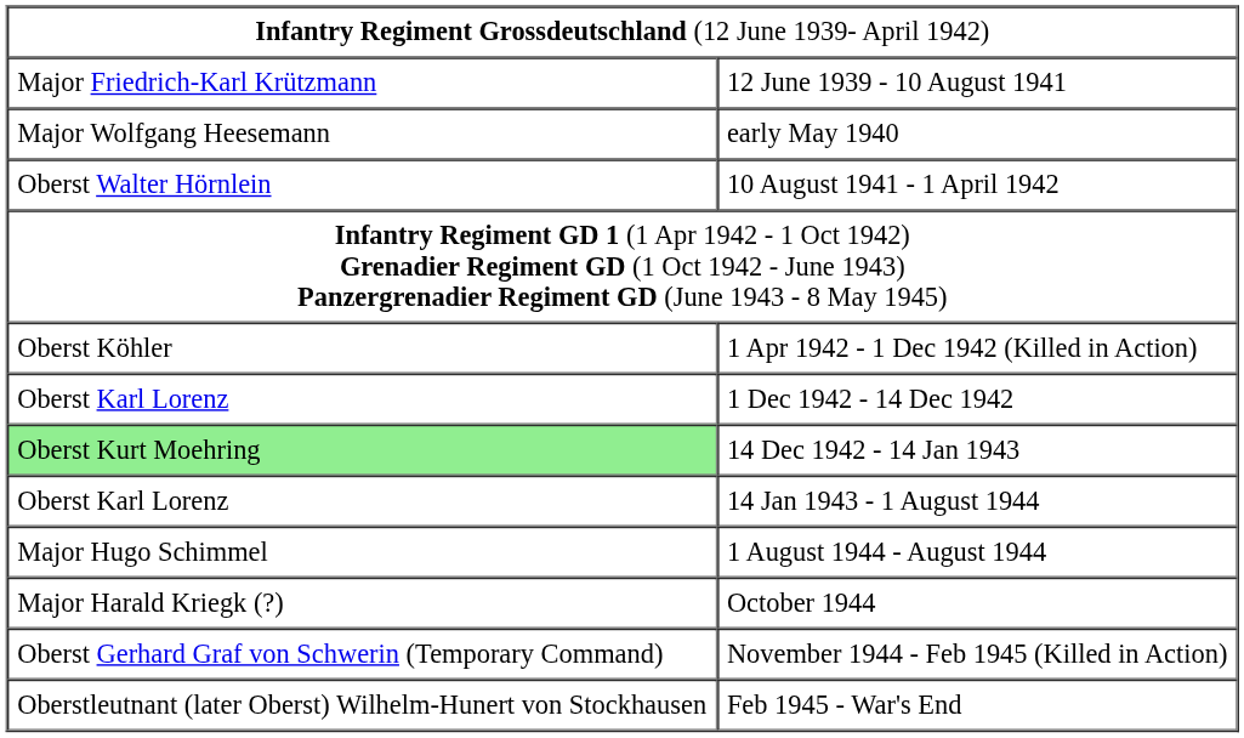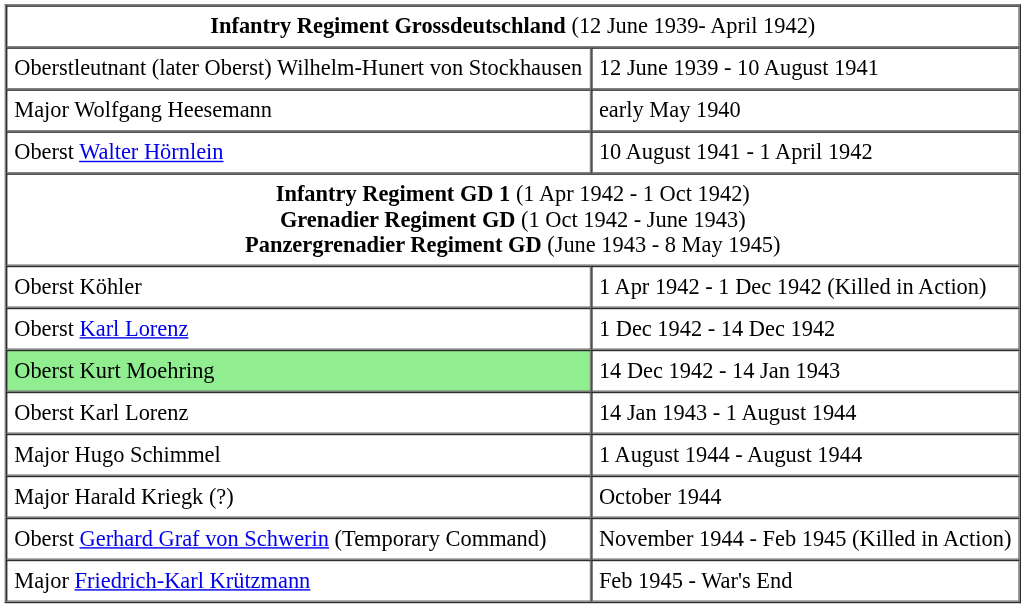12 June 1939 - 10 August 1941 | column 1: Major Friedrich-Karl Krützmann -> Oberstleutnant (later Oberst) Wilhelm-Hunert von Stockhausen
Feb 1945 - War's End | column 1: Oberstleutnant (later Oberst) Wilhelm-Hunert von Stockhausen -> Major Friedrich-Karl Krützmann
